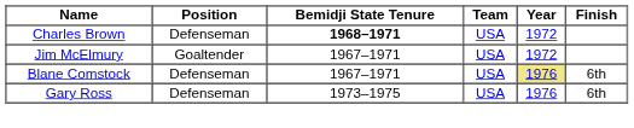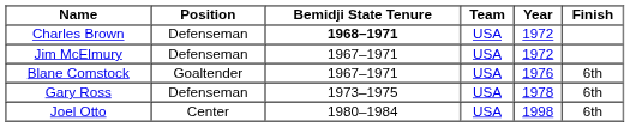Jim McElmury | Position: Goaltender -> Defenseman
Blane Comstock | Position: Defenseman -> Goaltender
Blane Comstock | Year: khaki background -> no background
Gary Ross | Year: 1976 -> 1978
+ row: Joel Otto | Center | 1980–1984 | USA | 1998 | 6th
